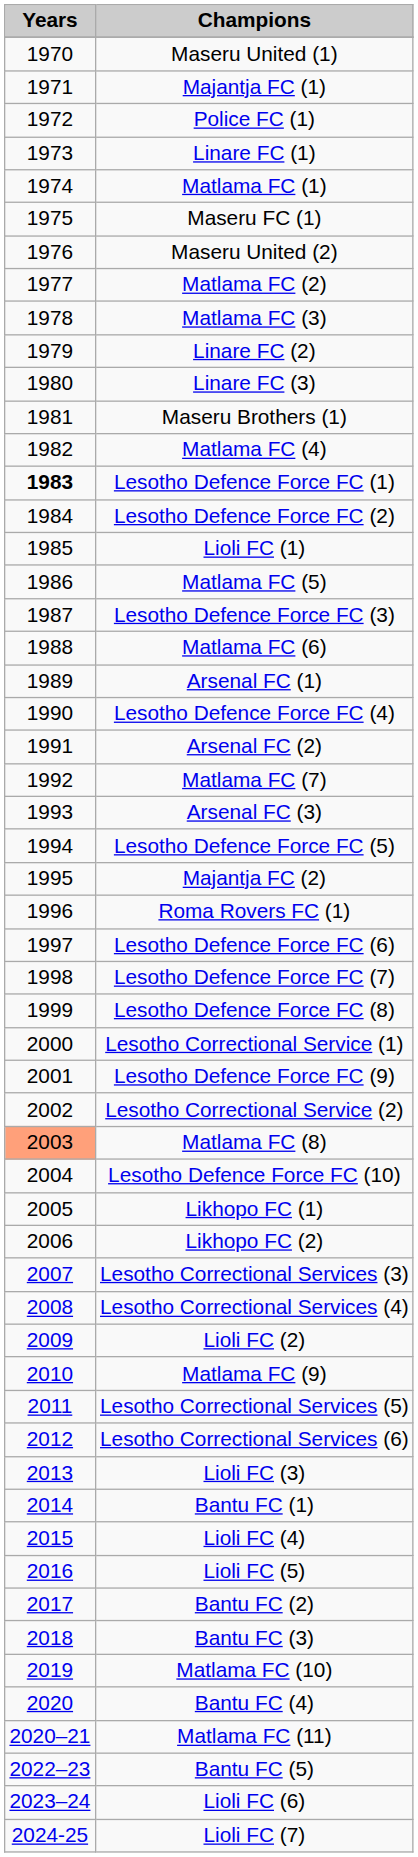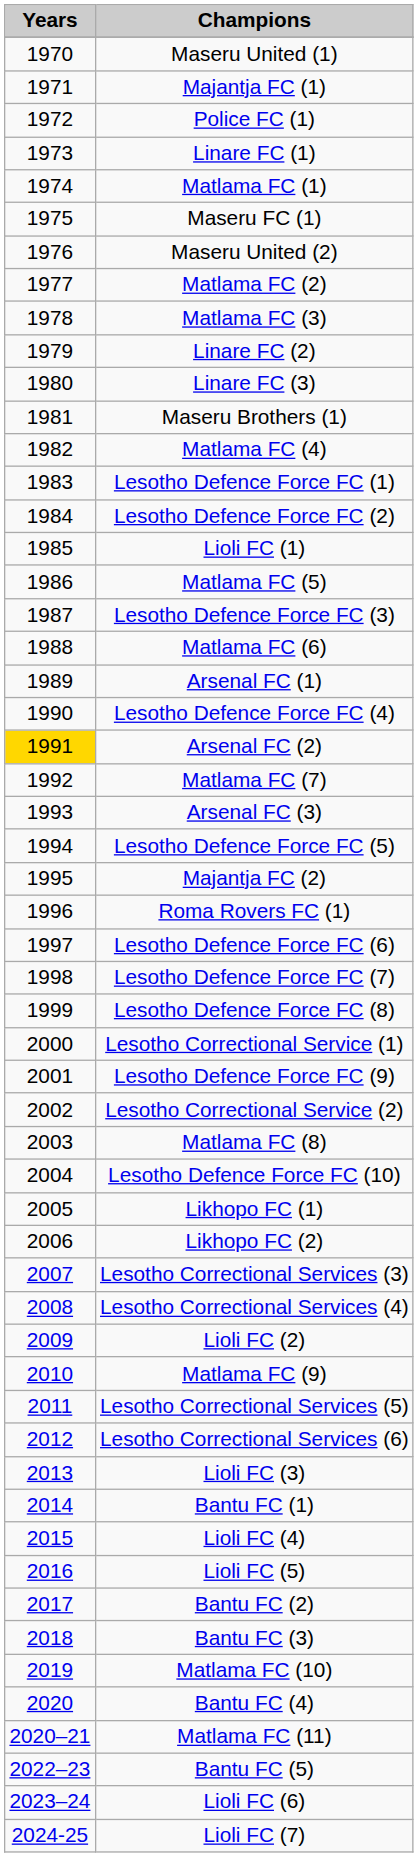Lesotho Defence Force FC (1) | Years: bold -> normal
Arsenal FC (2) | Years: no background -> gold background
Matlama FC (8) | Years: lightsalmon background -> no background
